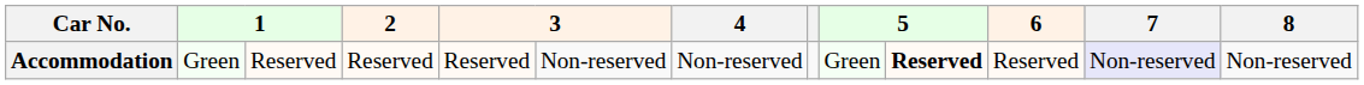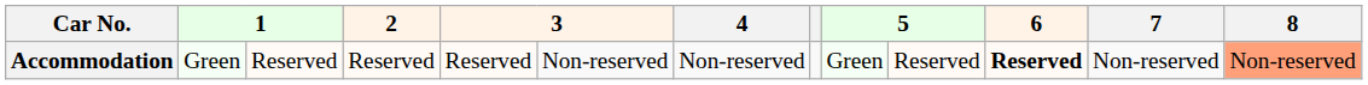Accommodation | column 10: bold -> normal
Accommodation | 6: normal -> bold
Accommodation | 7: lavender background -> no background
Accommodation | 8: no background -> lightsalmon background
